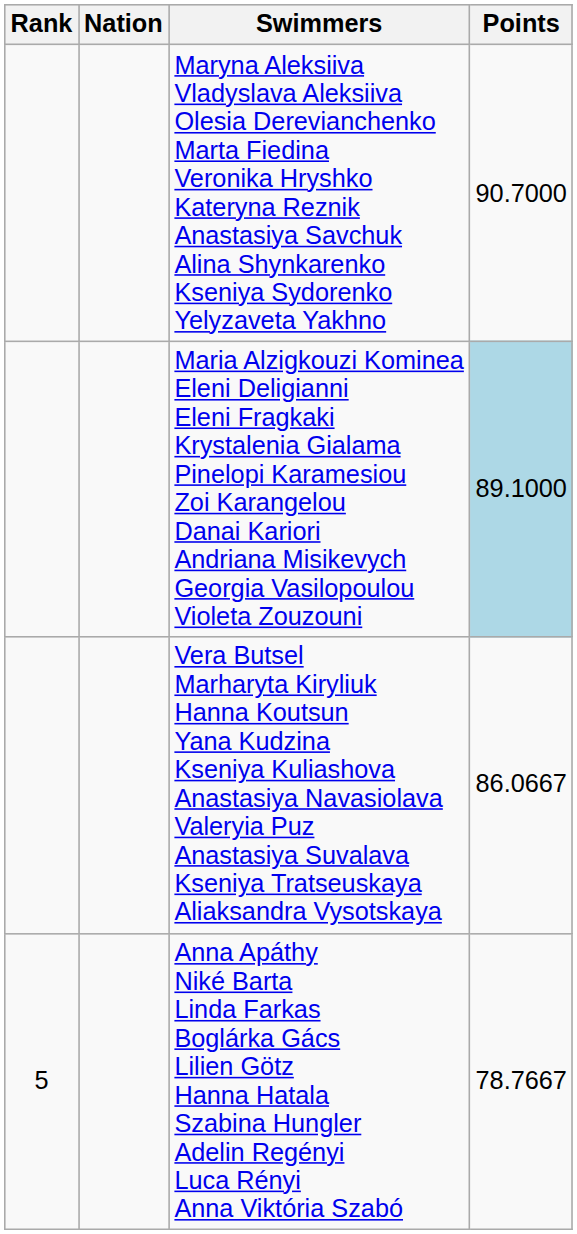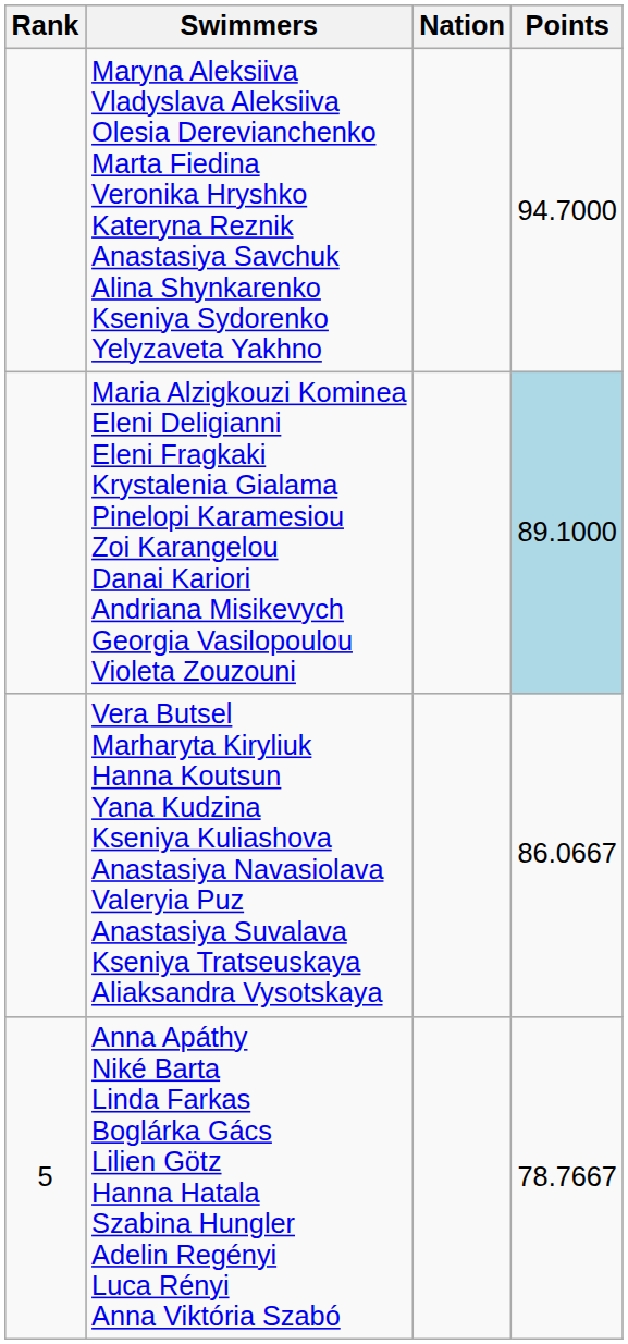columns swapped: Nation <-> Swimmers
row 2 | Points: 90.7000 -> 94.7000
